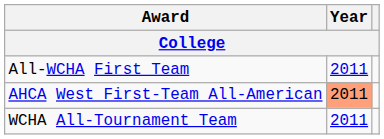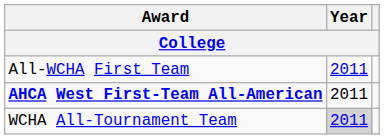row 4 | Award: normal -> bold
row 4 | Year: lightsalmon background -> no background
row 5 | Year: no background -> lightgrey background
